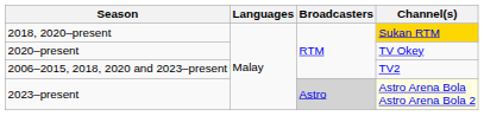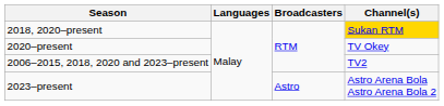2023–present | Broadcasters: lightgrey background -> no background
2023–present | Channel(s): lightyellow background -> no background
